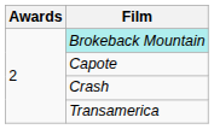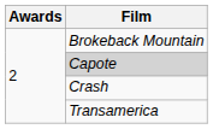Brokeback Mountain | Film: paleturquoise background -> no background
Capote | Film: no background -> lightgrey background
